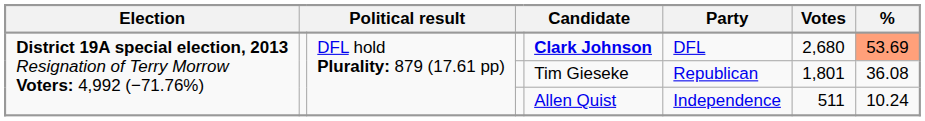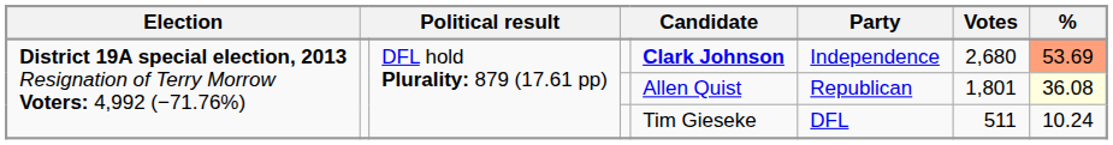row 2 | Party: DFL -> Independence
row 3 | column 5: Tim Gieseke -> Allen Quist
row 3 | %: no background -> lightyellow background
row 4 | column 5: Allen Quist -> Tim Gieseke
row 4 | Party: Independence -> DFL
